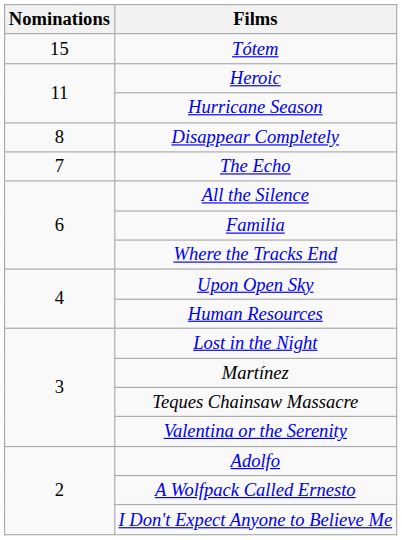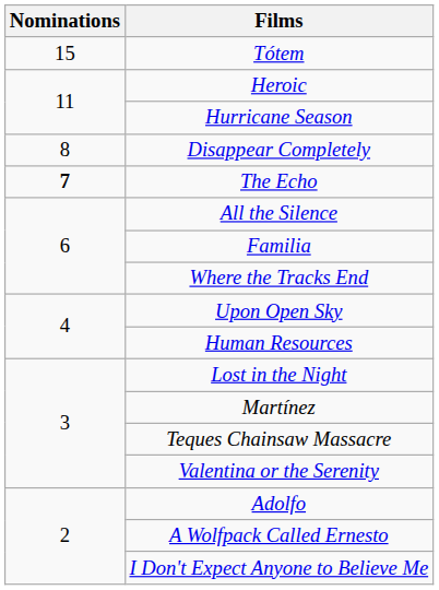The Echo | Nominations: normal -> bold
